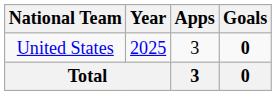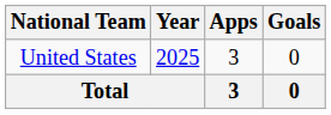United States | Goals: bold -> normal
